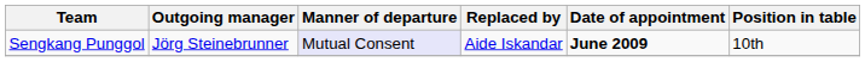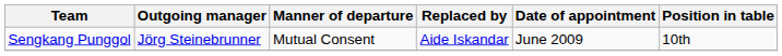Sengkang Punggol | Manner of departure: lavender background -> no background
Sengkang Punggol | Date of appointment: bold -> normal
